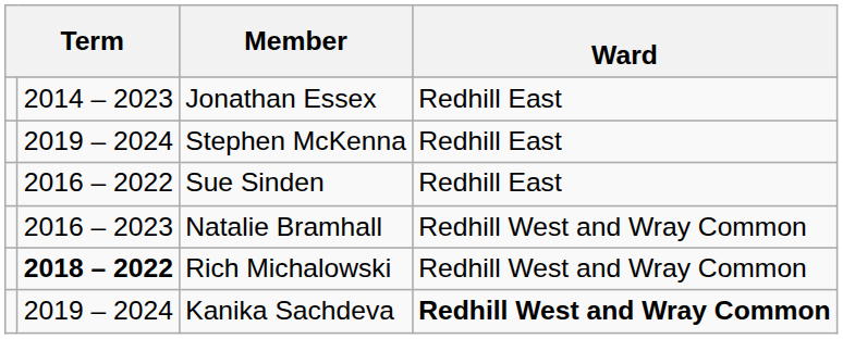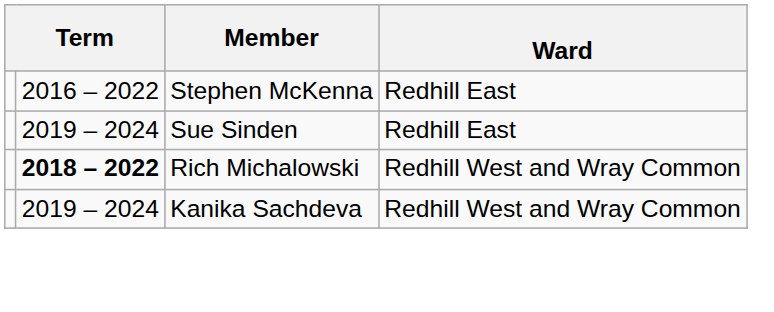- row: 2014 – 2023 | Jonathan Essex | Redhill East
Stephen McKenna | column 2: 2019 – 2024 -> 2016 – 2022
Sue Sinden | column 2: 2016 – 2022 -> 2019 – 2024
- row: 2016 – 2023 | Natalie Bramhall | Redhill West and Wray Common
Kanika Sachdeva | Ward: bold -> normal
